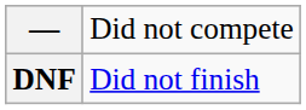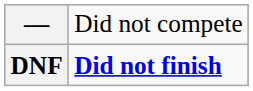DNF | column 2: normal -> bold
